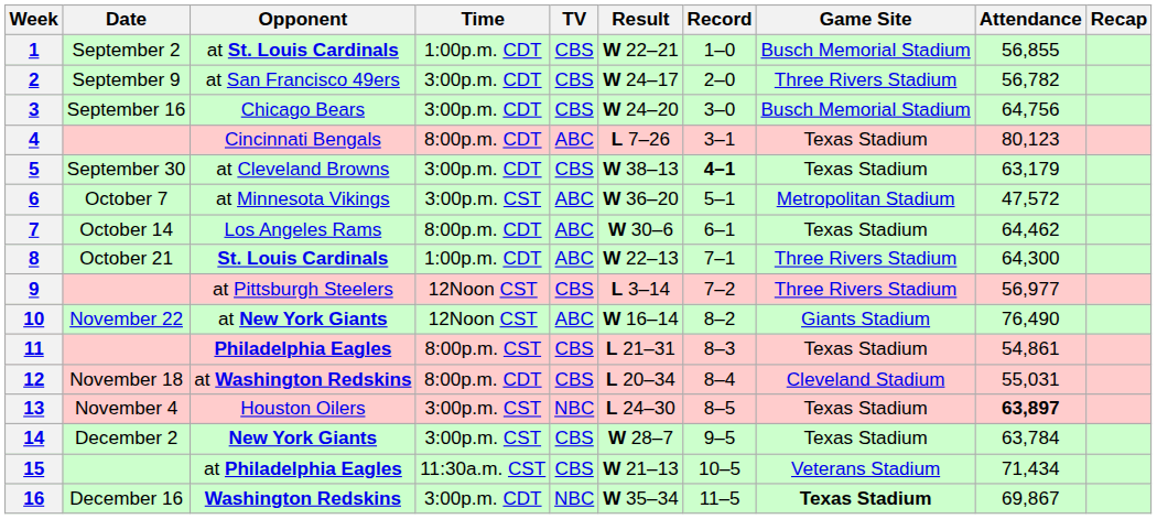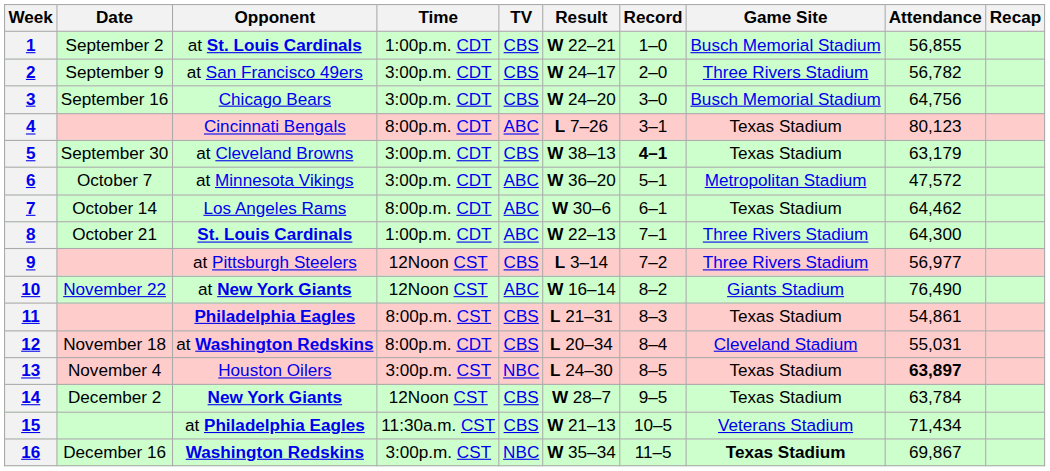6 | Time: 3:00p.m. CST -> 3:00p.m. CDT
14 | Time: 3:00p.m. CST -> 12Noon CST
16 | Time: 3:00p.m. CDT -> 3:00p.m. CST
